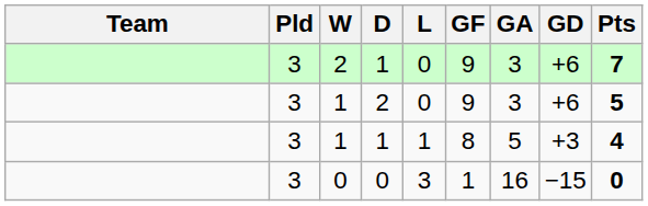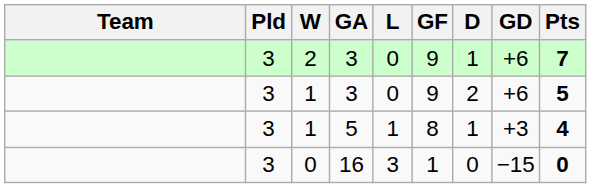columns swapped: D <-> GA
